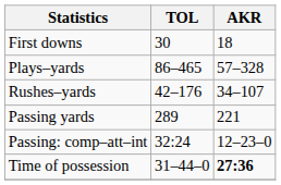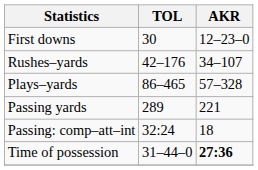First downs | AKR: 18 -> 12–23–0
rows swapped: Plays–yards <-> Rushes–yards
Passing: comp–att–int | AKR: 12–23–0 -> 18
